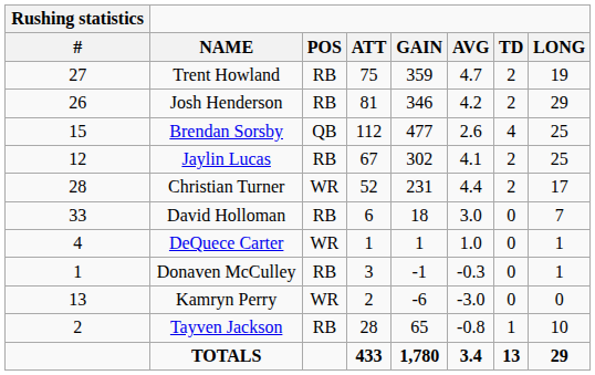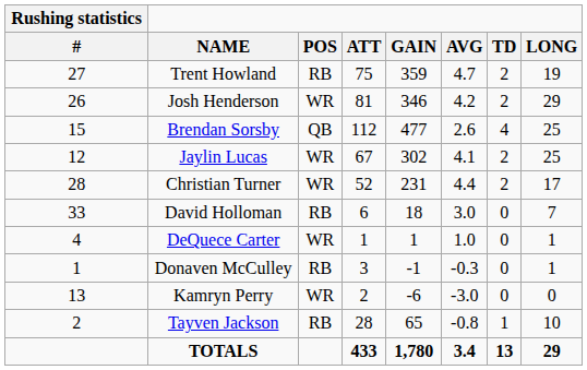Josh Henderson | POS: RB -> WR
Jaylin Lucas | POS: RB -> WR
